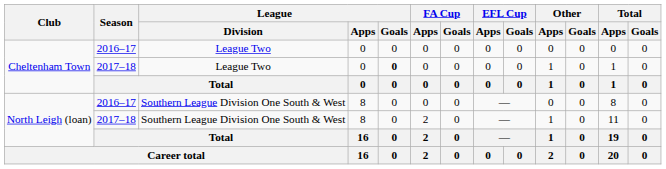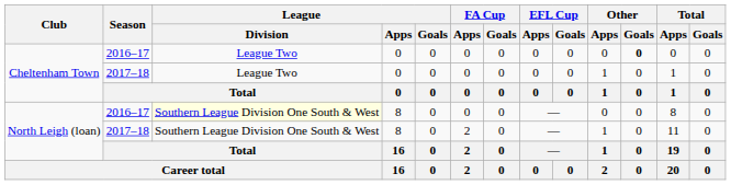Cheltenham Town / 2016–17 | Other / Goals: normal -> bold
Cheltenham Town / 2017–18 | League / Goals: bold -> normal
North Leigh (loan) / 2016–17 | League / Division: no background -> lightyellow background
